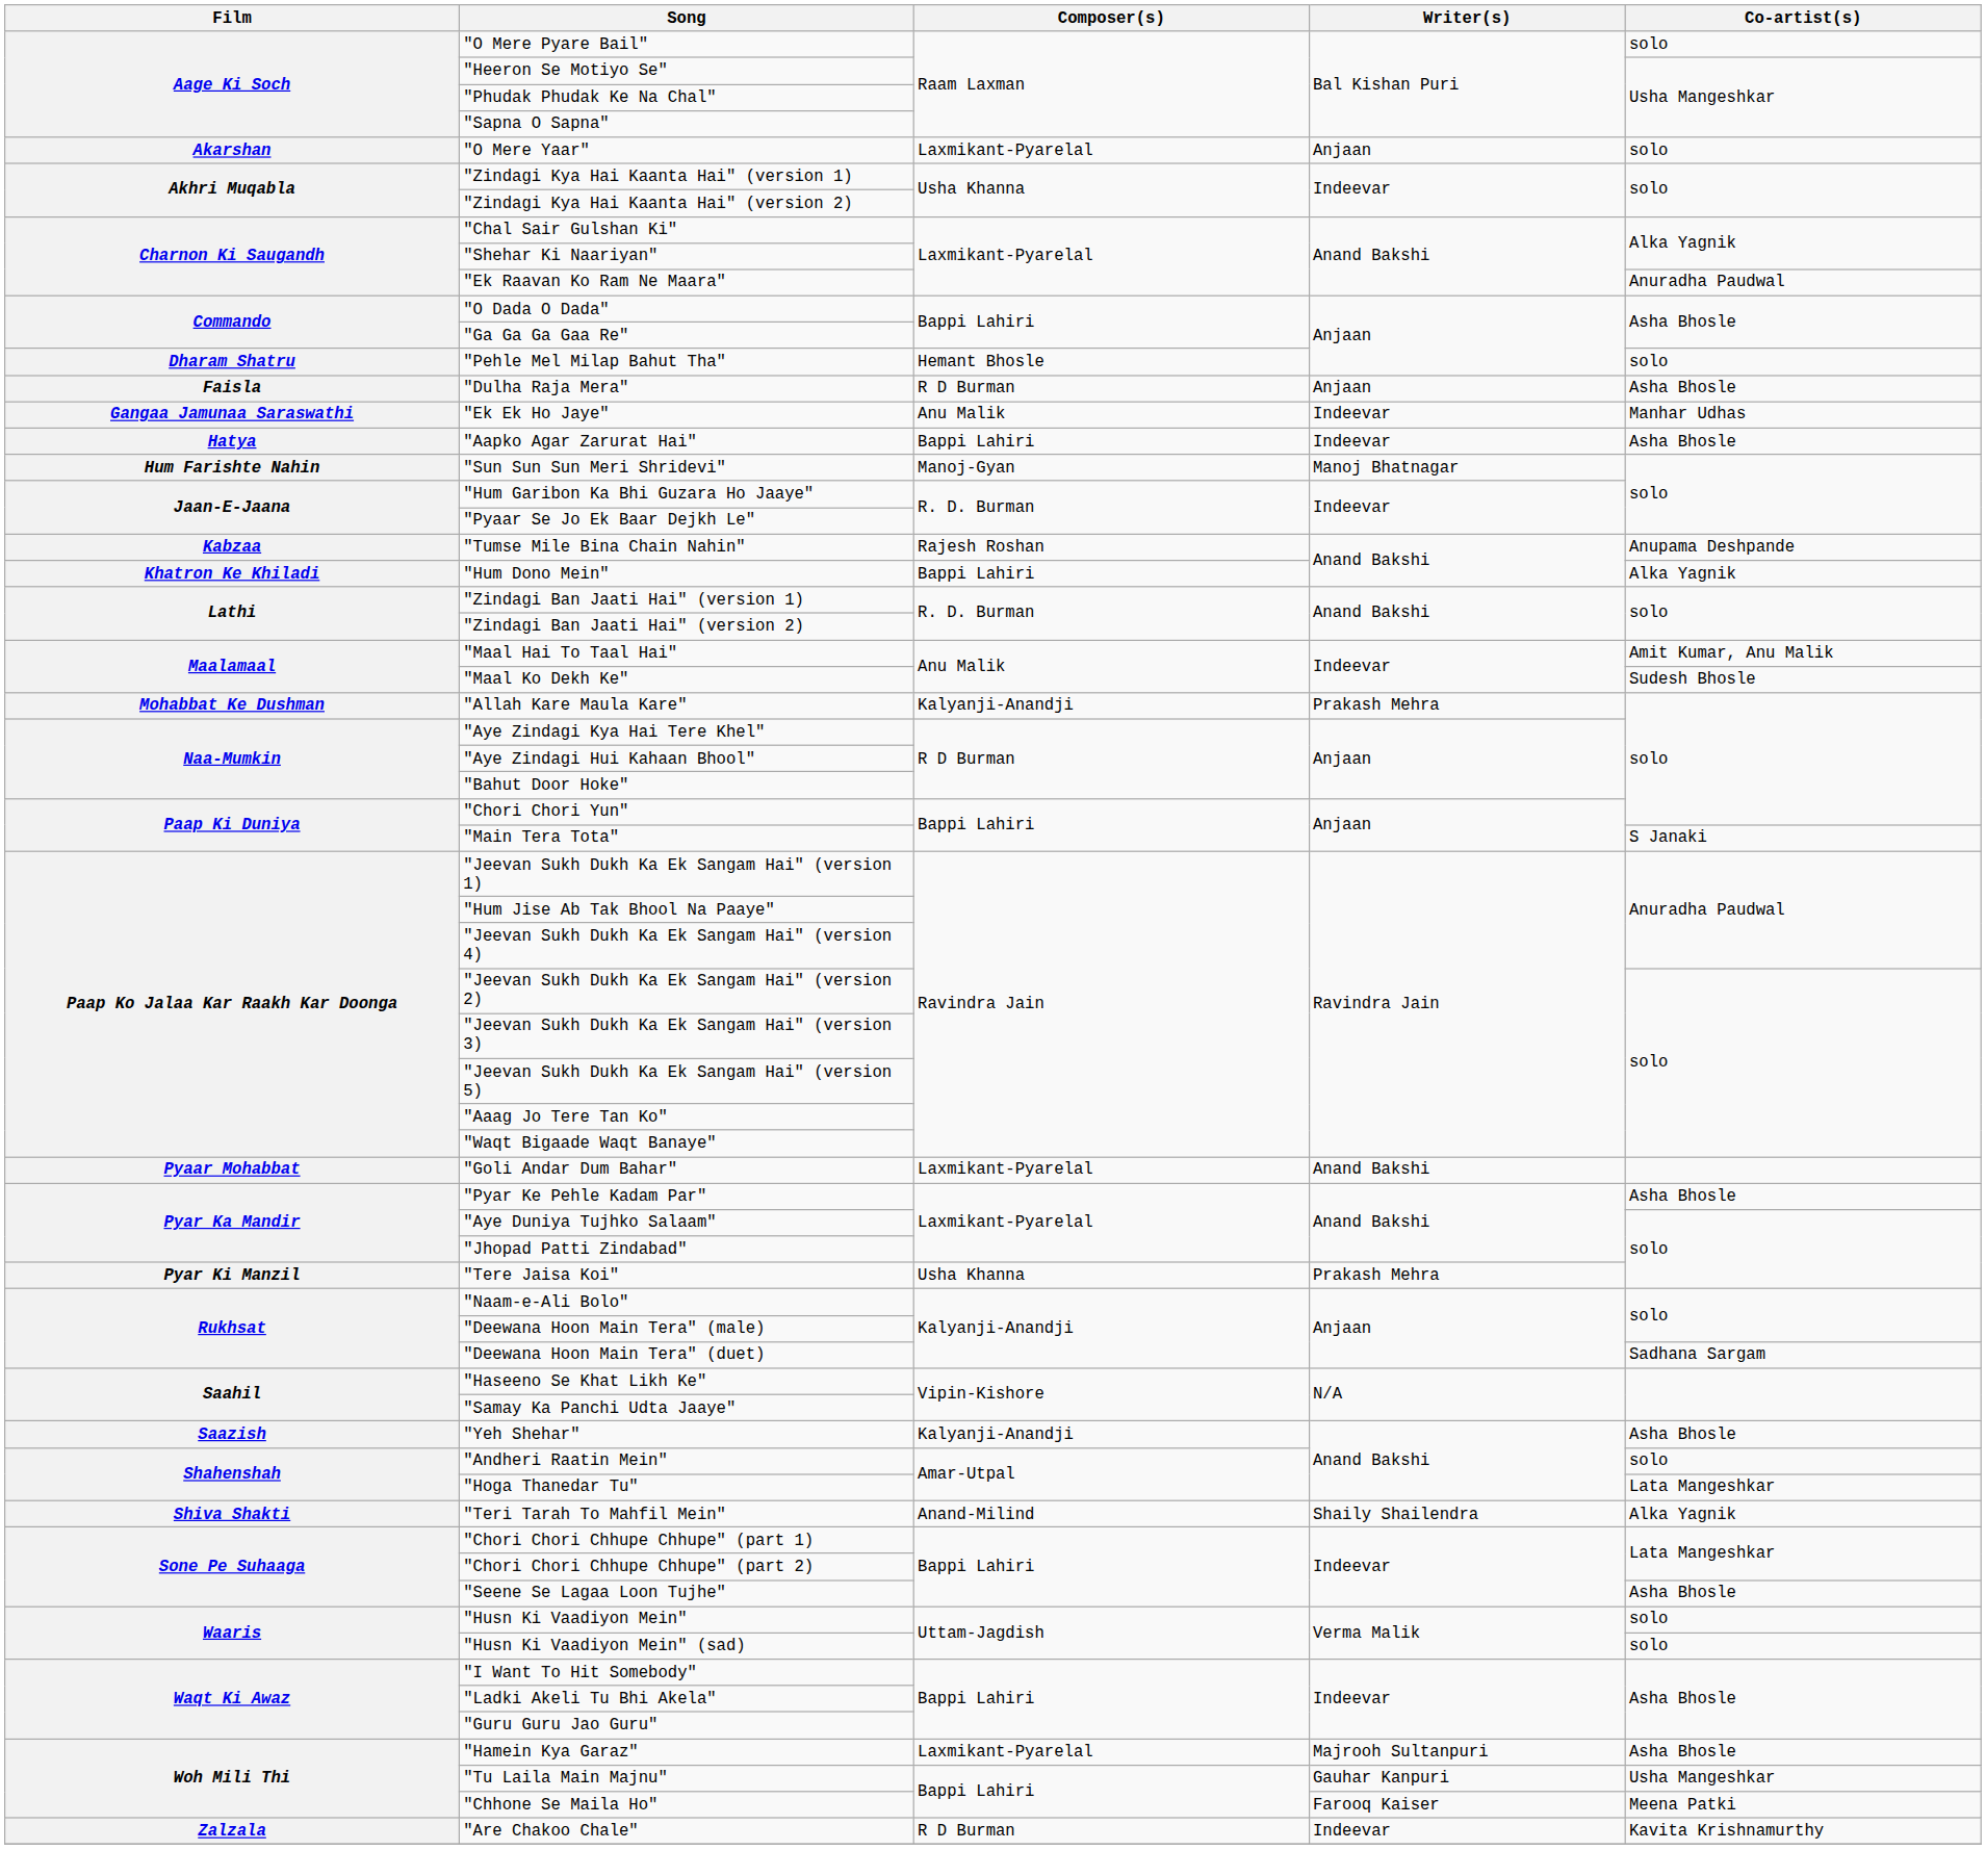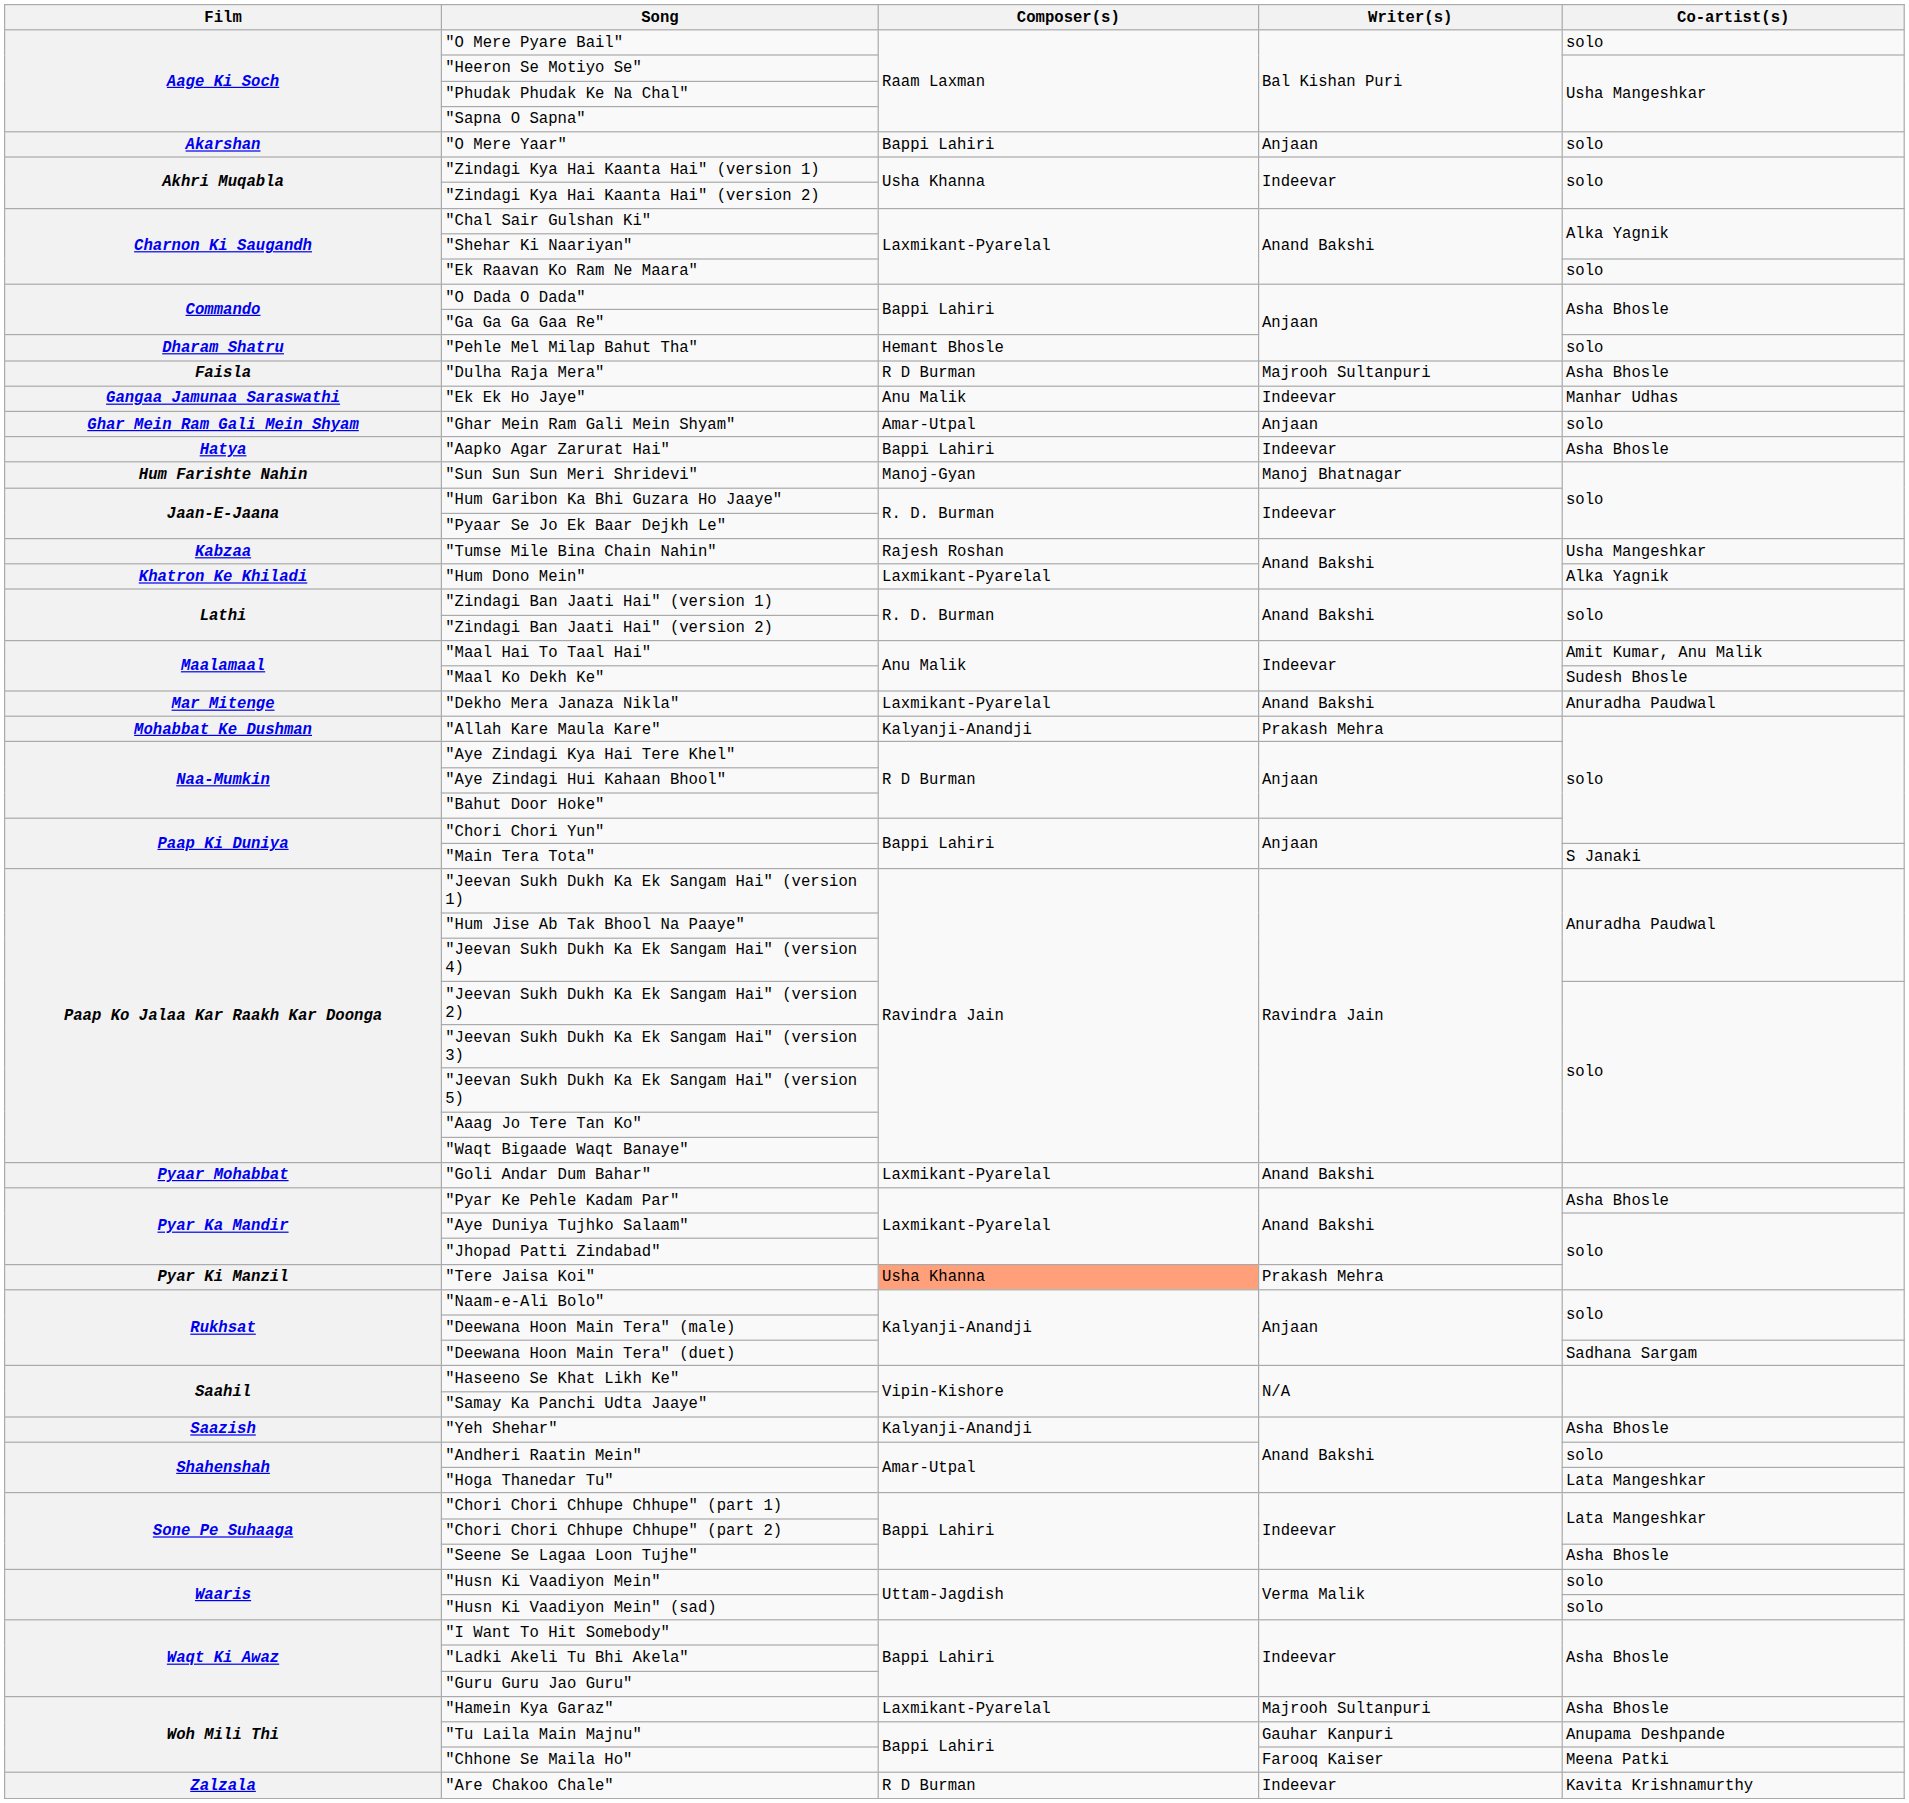"O Mere Yaar" | Composer(s): Laxmikant-Pyarelal -> Bappi Lahiri
"Ek Raavan Ko Ram Ne Maara" | Co-artist(s): Anuradha Paudwal -> solo
"Dulha Raja Mera" | Writer(s): Anjaan -> Majrooh Sultanpuri
+ row: Ghar Mein Ram Gali Mein Shyam | "Ghar Mein Ram Gali Mein Shyam" | Amar-Utpal | Anjaan | solo
"Tumse Mile Bina Chain Nahin" | Co-artist(s): Anupama Deshpande -> Usha Mangeshkar
"Hum Dono Mein" | Composer(s): Bappi Lahiri -> Laxmikant-Pyarelal
+ row: Mar Mitenge | "Dekho Mera Janaza Nikla" | Laxmikant-Pyarelal | Anand Bakshi | Anuradha Paudwal
"Tere Jaisa Koi" | Composer(s): no background -> lightsalmon background
- row: Shiva Shakti | "Teri Tarah To Mahfil Mein" | Anand-Milind | Shaily Shailendra | Alka Yagnik
"Tu Laila Main Majnu" | Co-artist(s): Usha Mangeshkar -> Anupama Deshpande
